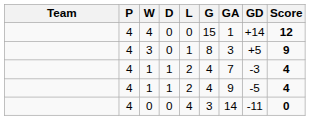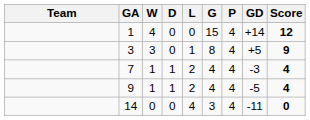columns swapped: P <-> GA
